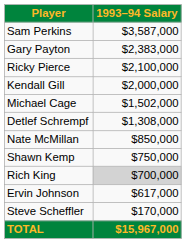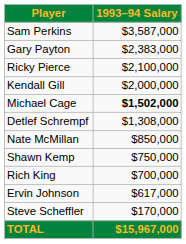Michael Cage | 1993–94 Salary: normal -> bold
Rich King | 1993–94 Salary: lightgrey background -> no background
